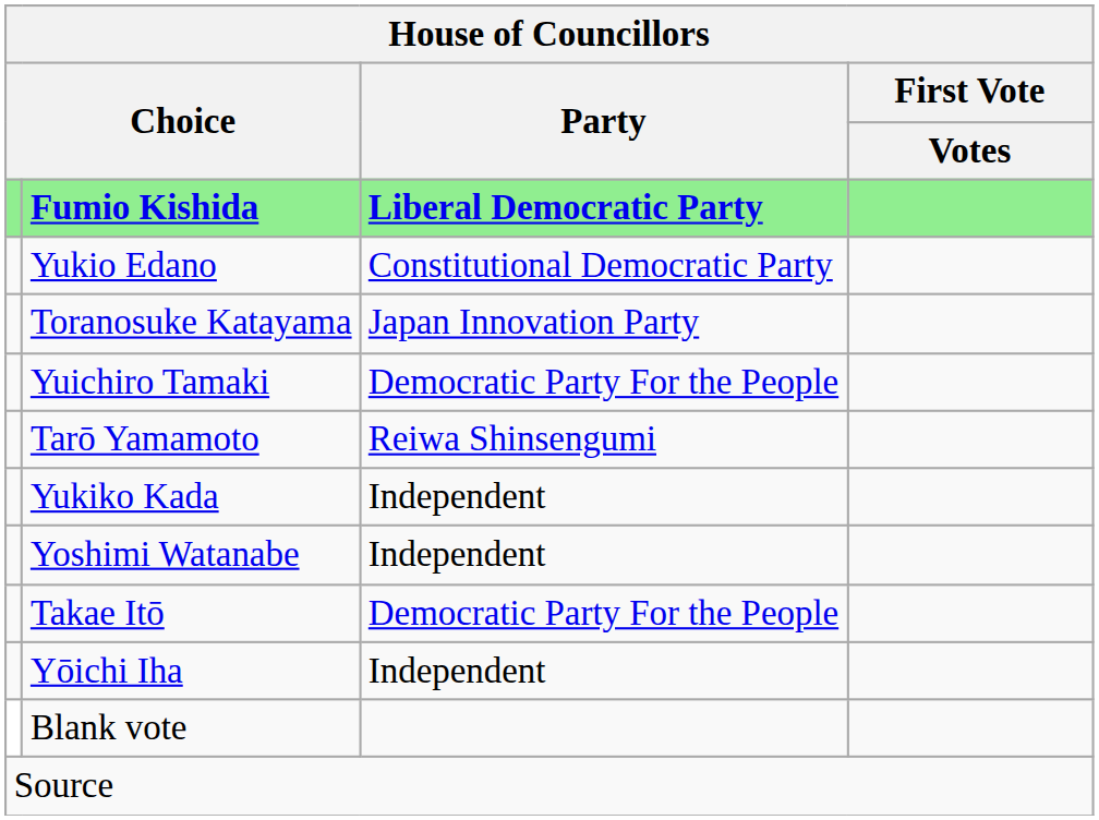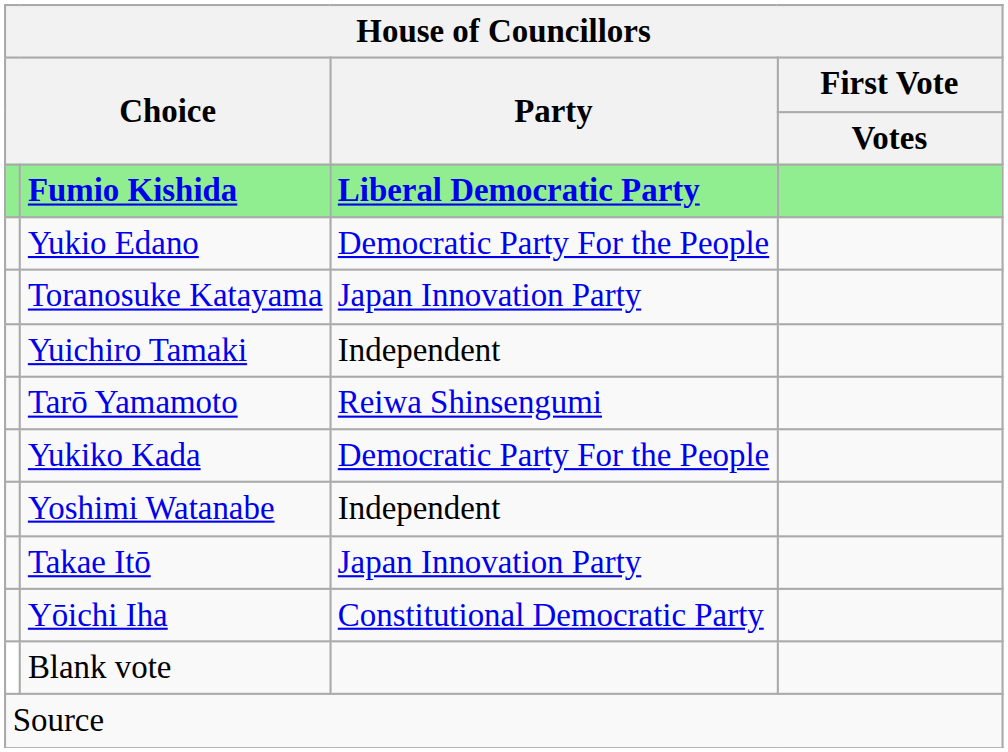Yukio Edano | House of Councillors / Party: Constitutional Democratic Party -> Democratic Party For the People
Yuichiro Tamaki | House of Councillors / Party: Democratic Party For the People -> Independent
Yukiko Kada | House of Councillors / Party: Independent -> Democratic Party For the People
Takae Itō | House of Councillors / Party: Democratic Party For the People -> Japan Innovation Party
Yōichi Iha | House of Councillors / Party: Independent -> Constitutional Democratic Party
